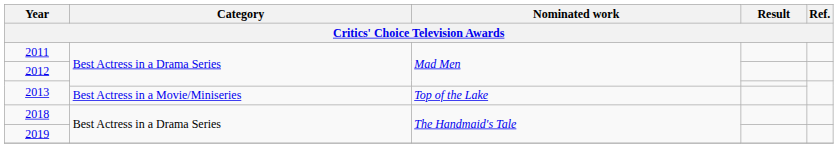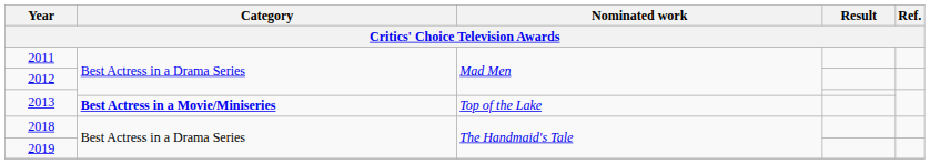2013 / Top of the Lake | Category: normal -> bold
